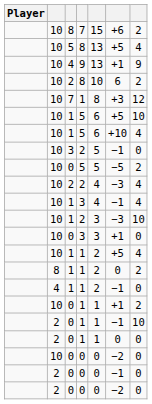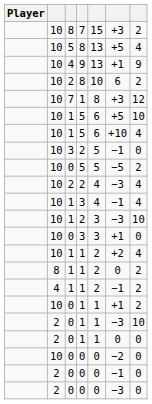row 2 | column 6: +6 -> +3
row 15 | column 6: +5 -> +2
row 17 | column 7: 0 -> 2
row 19 | column 6: −1 -> −3
row 23 | column 6: −2 -> −3
